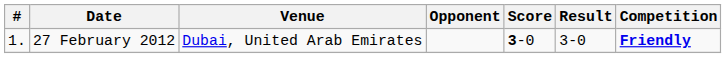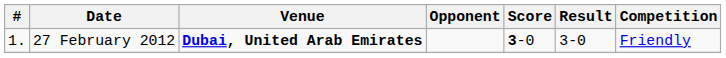27 February 2012 | Venue: normal -> bold
27 February 2012 | Competition: bold -> normal
